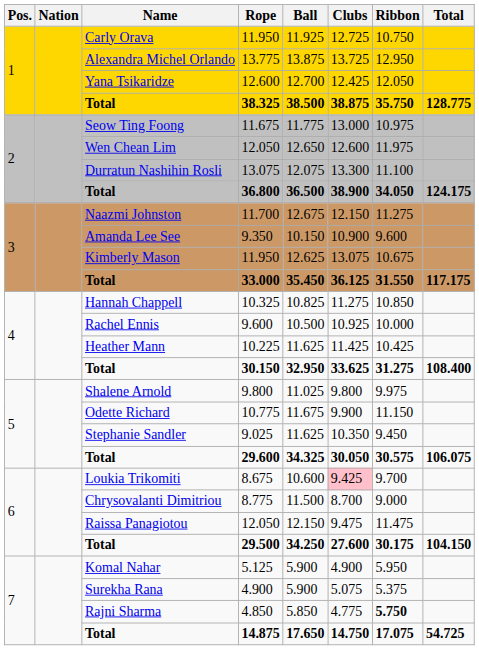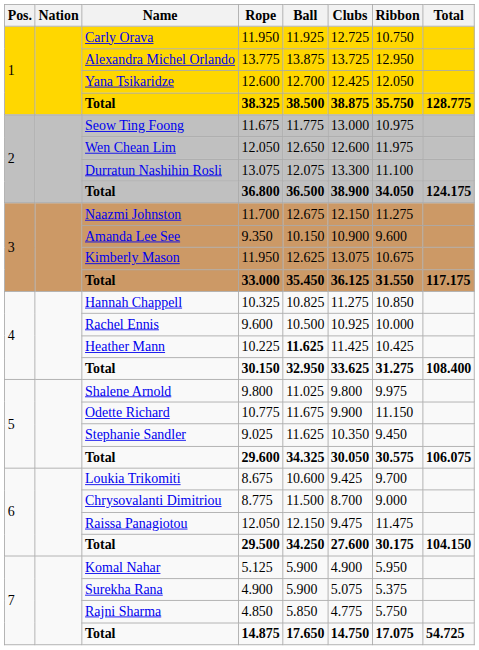10.225 | Ball: normal -> bold
8.675 | Clubs: pink background -> no background
4.850 | Ribbon: bold -> normal
